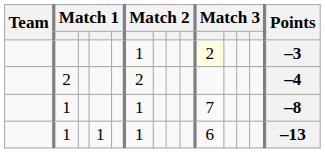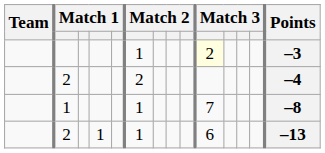row 6 | column 2: 1 -> 2
